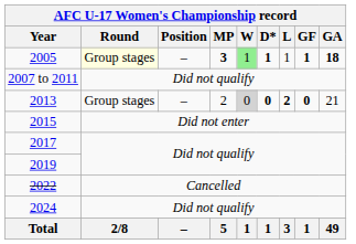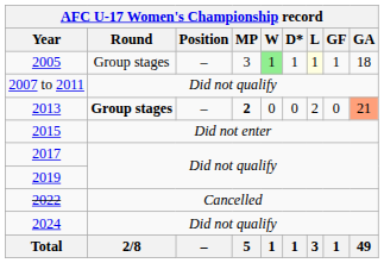2005 | Round: lightyellow background -> no background
2005 | MP: bold -> normal
2005 | D*: bold -> normal
2005 | L: no background -> lightyellow background
2005 | GF: bold -> normal
2005 | GA: bold -> normal
2013 | Round: normal -> bold
2013 | MP: normal -> bold
2013 | W: lightgrey background -> no background
2013 | D*: bold -> normal
2013 | L: bold -> normal
2013 | GF: bold -> normal
2013 | GA: no background -> lightsalmon background
